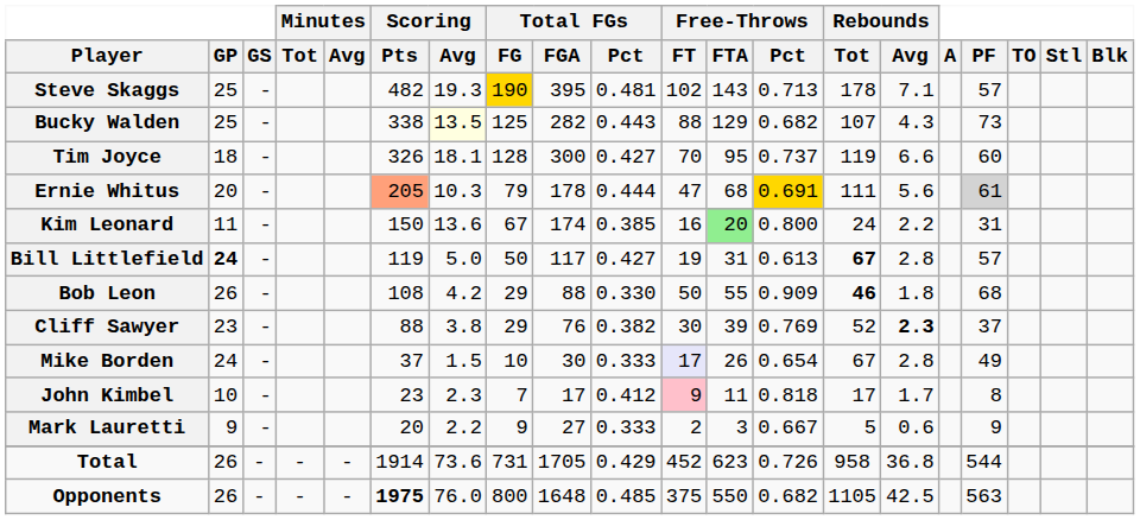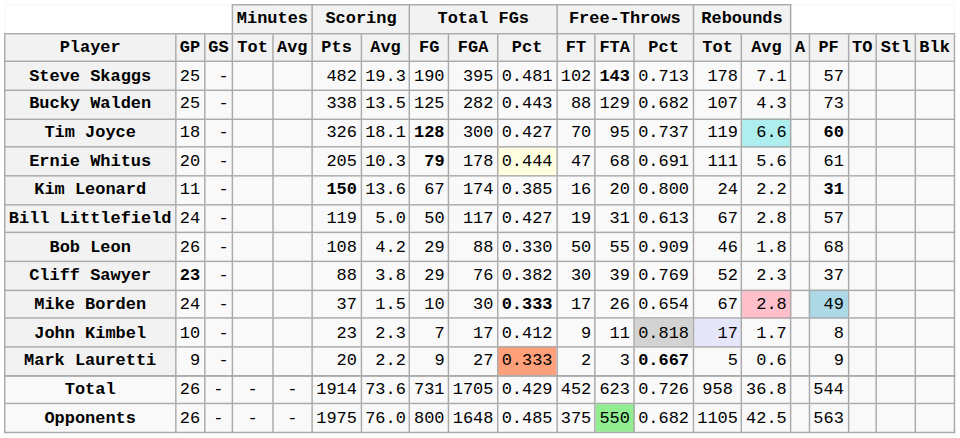Steve Skaggs | Total FGs / FG: gold background -> no background
Steve Skaggs | Free-Throws / FTA: normal -> bold
Bucky Walden | Scoring / Avg: lightyellow background -> no background
Tim Joyce | Total FGs / FG: normal -> bold
Tim Joyce | Rebounds / Avg: no background -> paleturquoise background
Tim Joyce | PF: normal -> bold
Ernie Whitus | Scoring / Pts: lightsalmon background -> no background
Ernie Whitus | Total FGs / FG: normal -> bold
Ernie Whitus | Total FGs / Pct: no background -> lightyellow background
Ernie Whitus | Free-Throws / Pct: gold background -> no background
Ernie Whitus | PF: lightgrey background -> no background
Kim Leonard | Scoring / Pts: normal -> bold
Kim Leonard | Free-Throws / FTA: lightgreen background -> no background
Kim Leonard | PF: normal -> bold
Bill Littlefield | GP: bold -> normal
Bill Littlefield | Rebounds / Tot: bold -> normal
Bob Leon | Rebounds / Tot: bold -> normal
Cliff Sawyer | GP: normal -> bold
Cliff Sawyer | Rebounds / Avg: bold -> normal
Mike Borden | Total FGs / Pct: normal -> bold
Mike Borden | Free-Throws / FT: lavender background -> no background
Mike Borden | Rebounds / Avg: no background -> pink background
Mike Borden | PF: no background -> lightblue background
John Kimbel | Free-Throws / FT: pink background -> no background
John Kimbel | Free-Throws / Pct: no background -> lightgrey background
John Kimbel | Rebounds / Tot: no background -> lavender background
Mark Lauretti | Total FGs / Pct: no background -> lightsalmon background
Mark Lauretti | Free-Throws / Pct: normal -> bold
Opponents | Scoring / Pts: bold -> normal
Opponents | Free-Throws / FTA: no background -> lightgreen background
